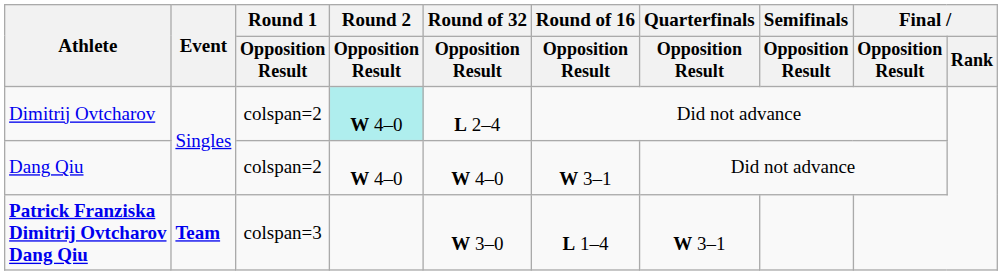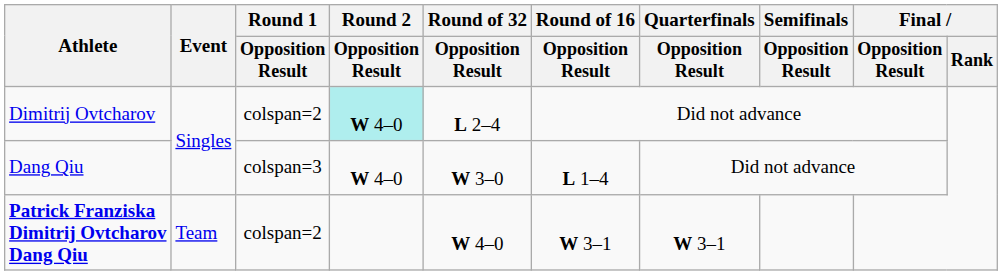Dang Qiu | Round 1 / Opposition Result: colspan=2 -> colspan=3
Dang Qiu | Round of 32 / Opposition Result: W 4–0 -> W 3–0
Dang Qiu | Round of 16 / Opposition Result: W 3–1 -> L 1–4
Patrick Franziska Dimitrij Ovtcharov Dang Qiu | Event: bold -> normal
Patrick Franziska Dimitrij Ovtcharov Dang Qiu | Round 1 / Opposition Result: colspan=3 -> colspan=2
Patrick Franziska Dimitrij Ovtcharov Dang Qiu | Round of 32 / Opposition Result: W 3–0 -> W 4–0
Patrick Franziska Dimitrij Ovtcharov Dang Qiu | Round of 16 / Opposition Result: L 1–4 -> W 3–1
